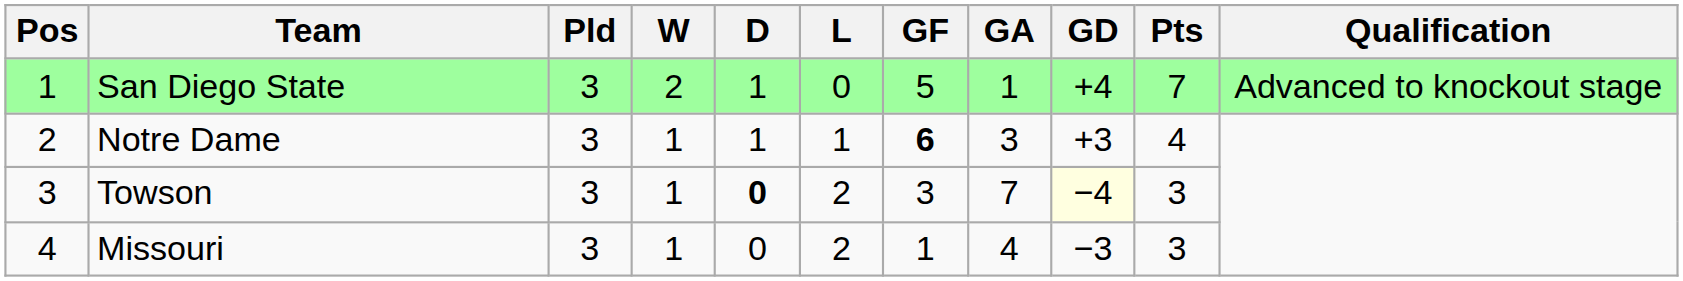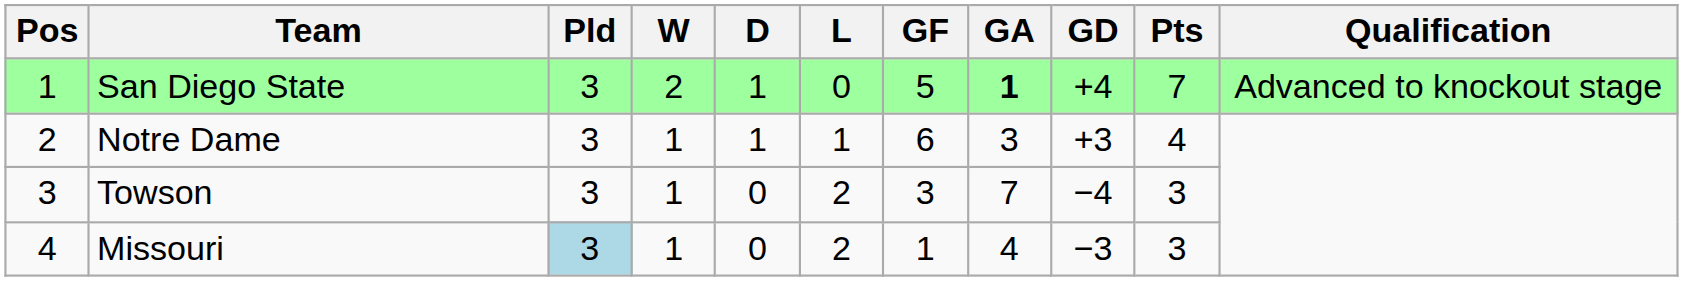San Diego State | GA: normal -> bold
Notre Dame | GF: bold -> normal
Towson | D: bold -> normal
Towson | GD: lightyellow background -> no background
Missouri | Pld: no background -> lightblue background
